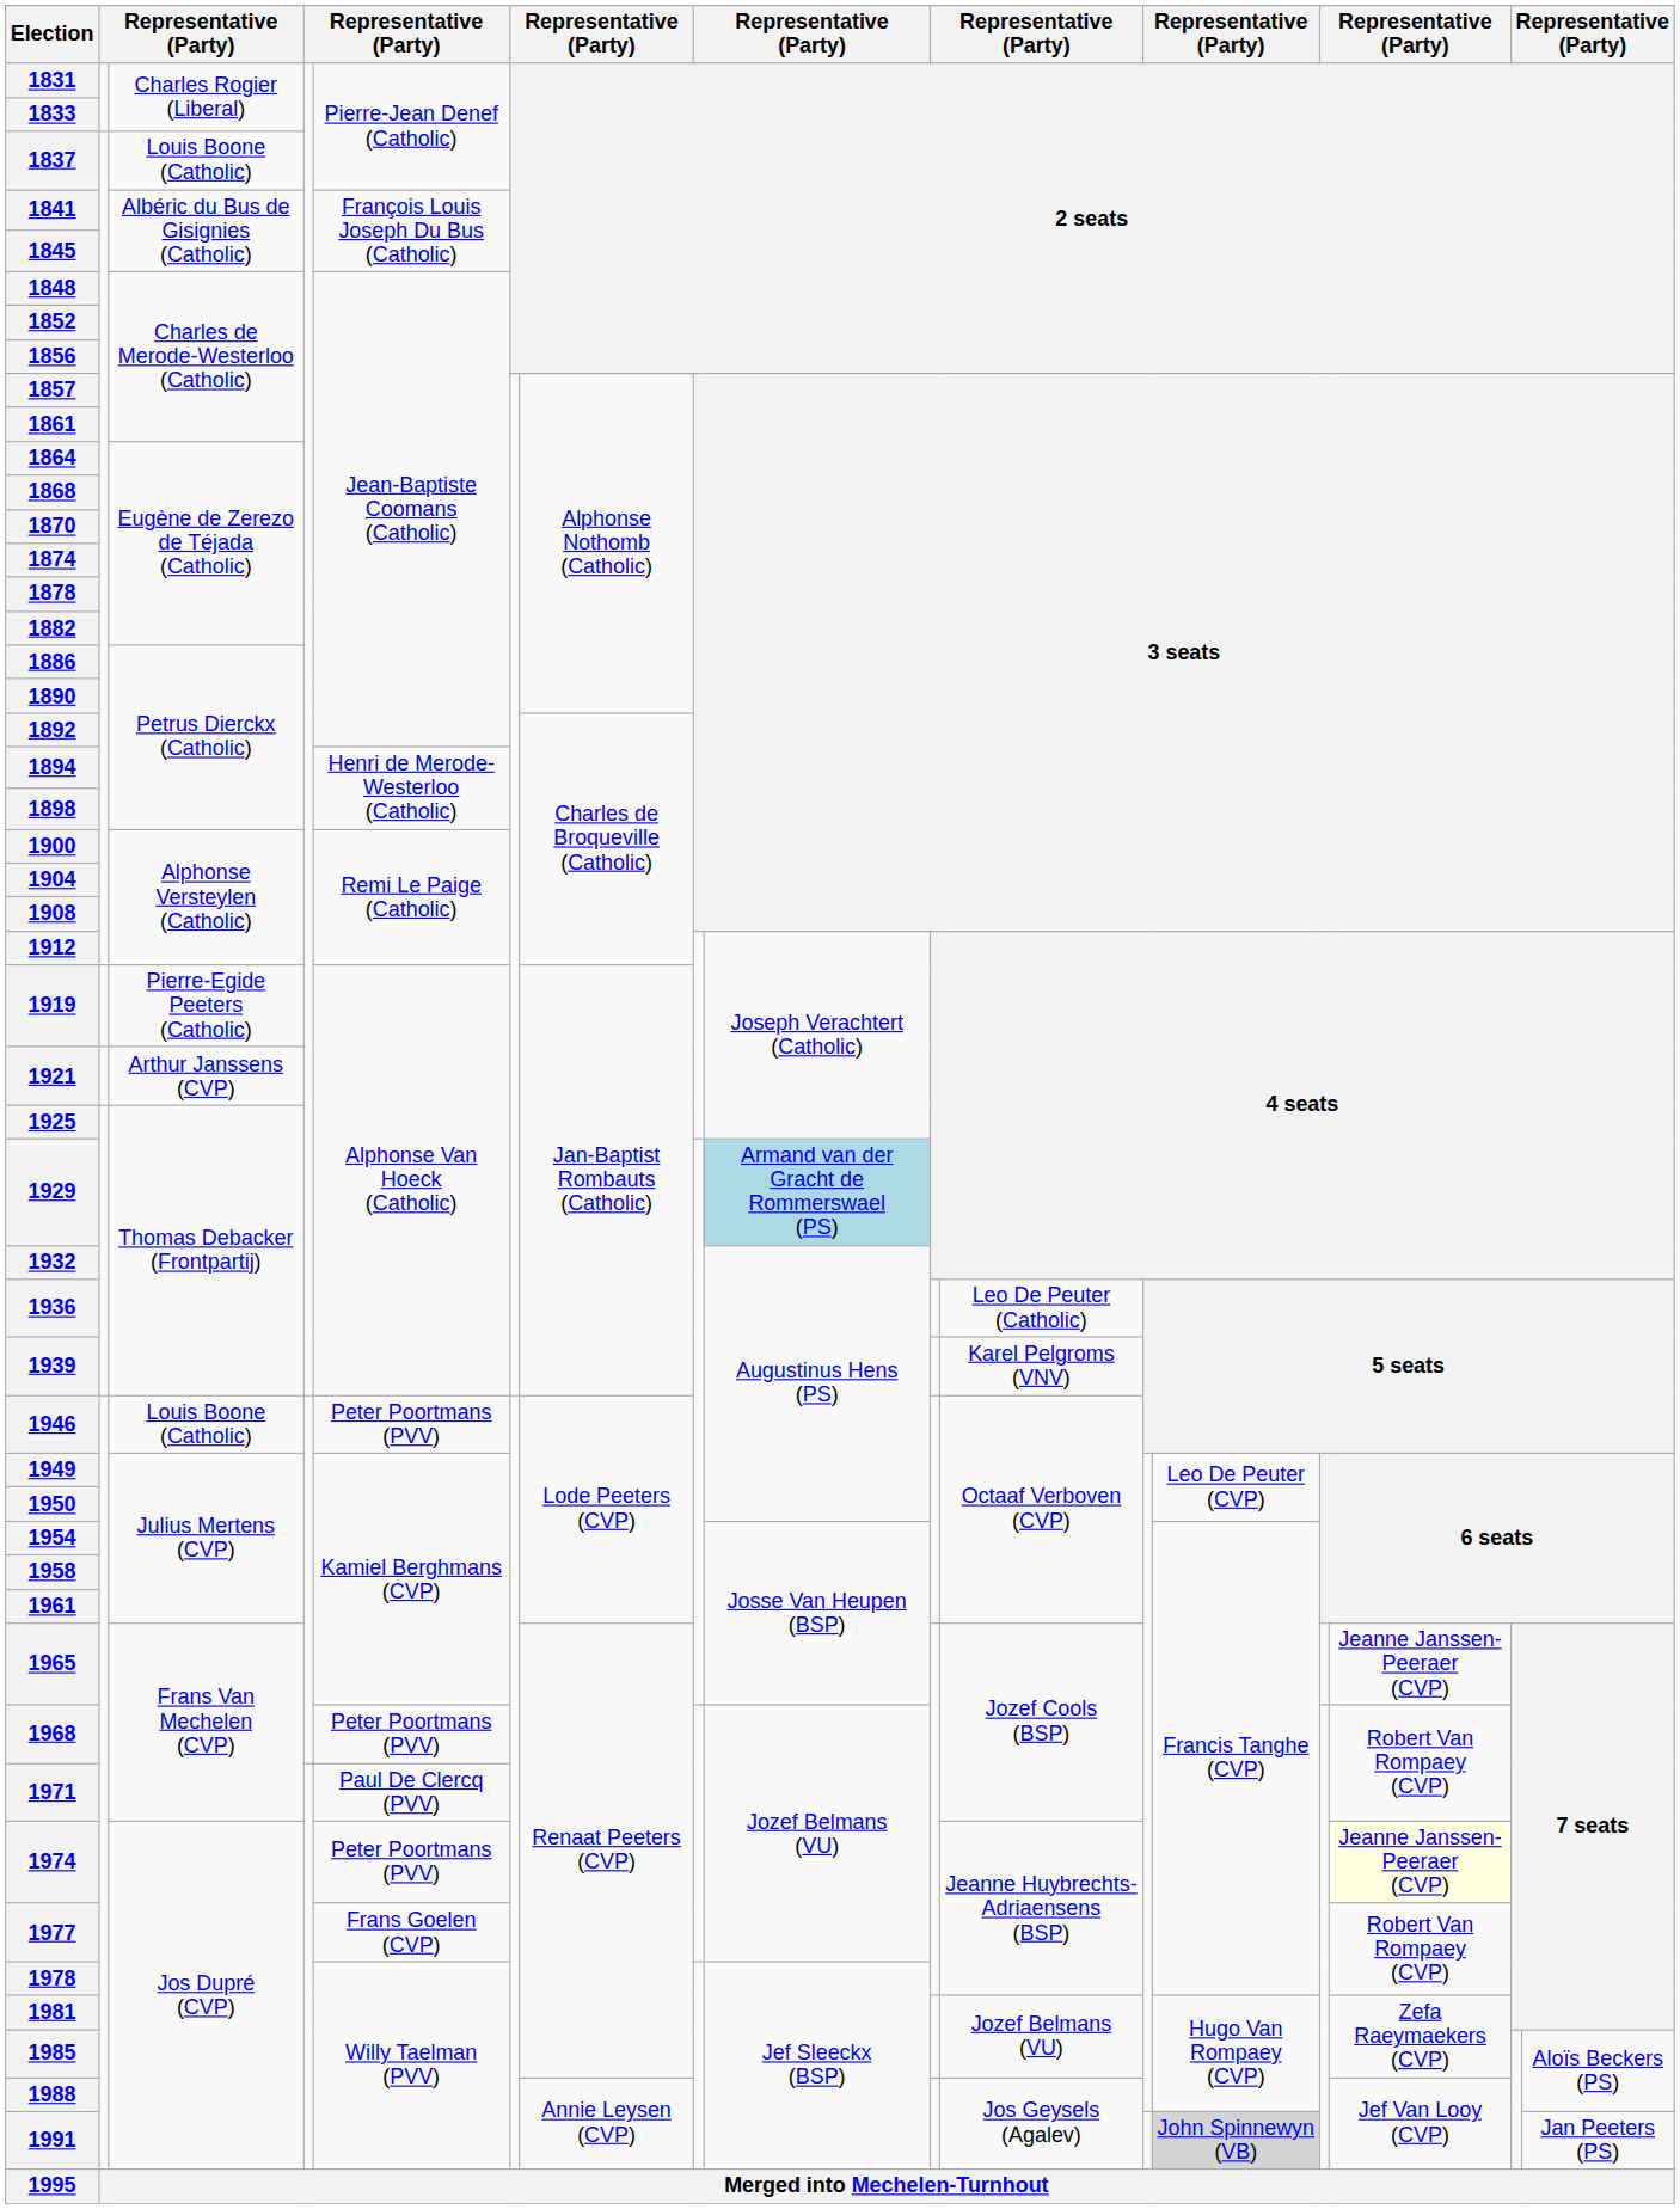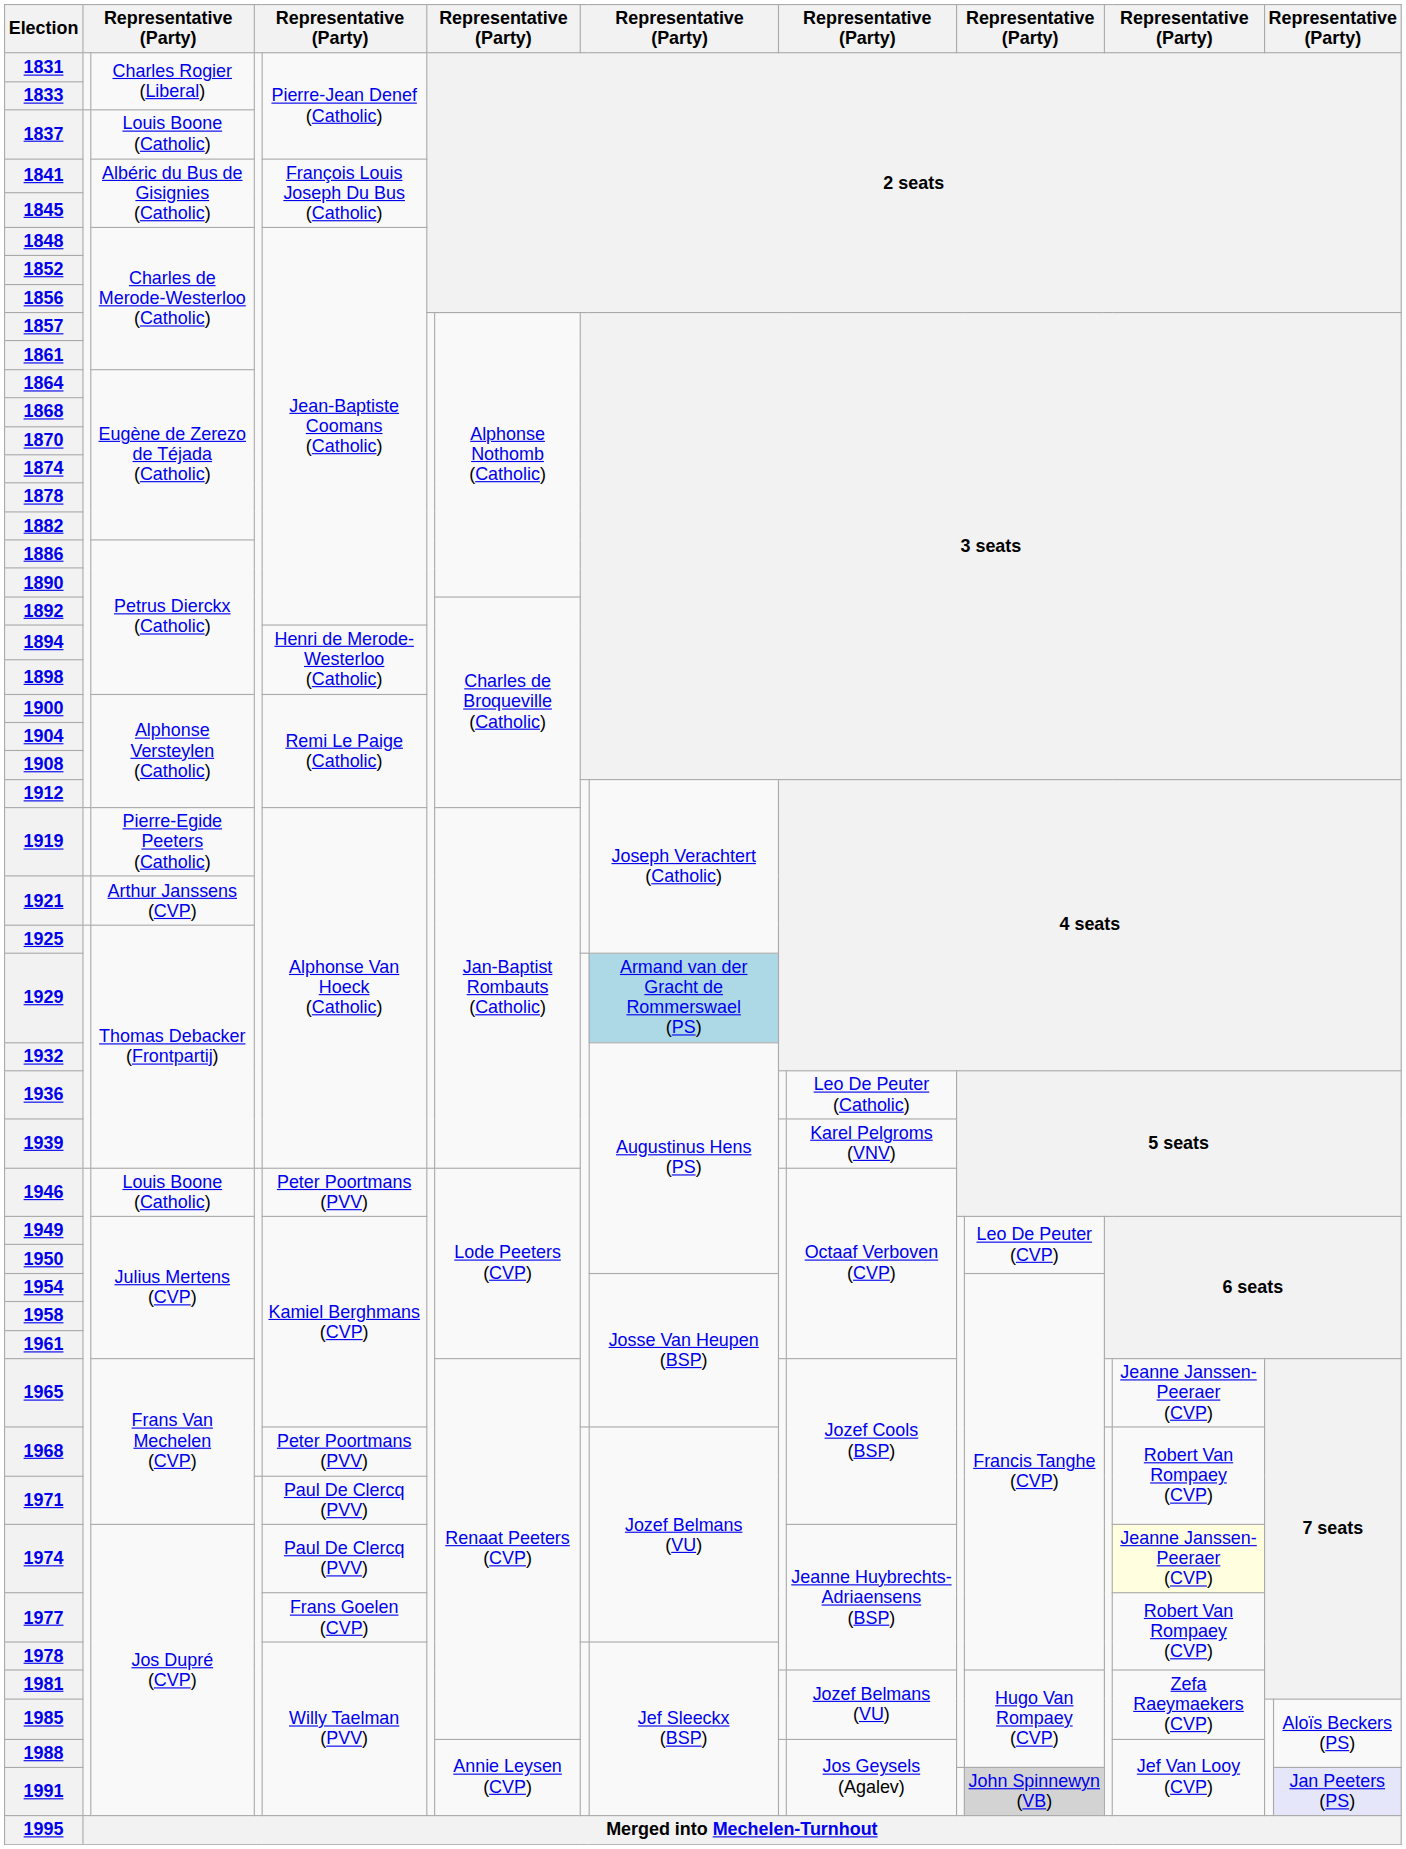1974 | column 5: Peter Poortmans (PVV) -> Paul De Clercq (PVV)
1991 | column 17: no background -> lavender background
